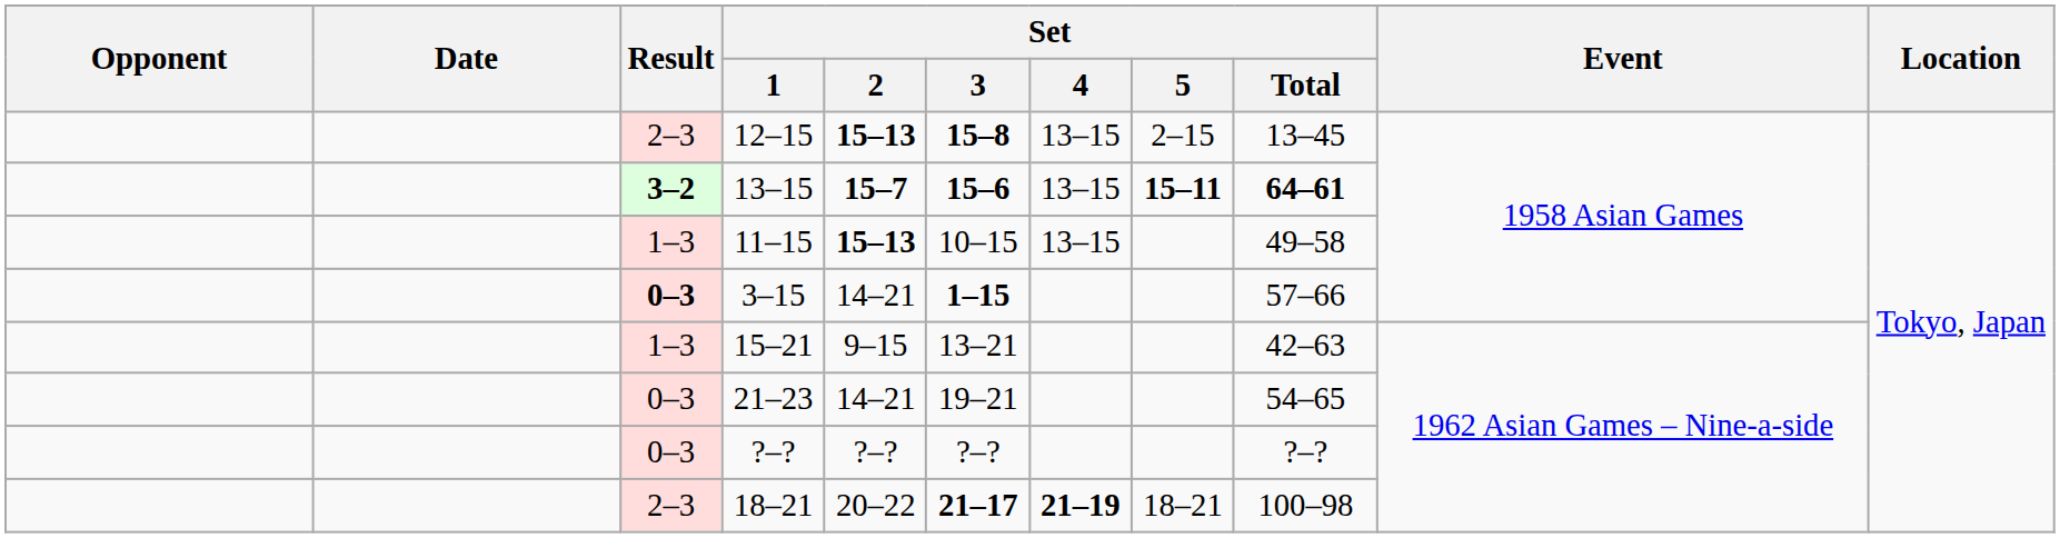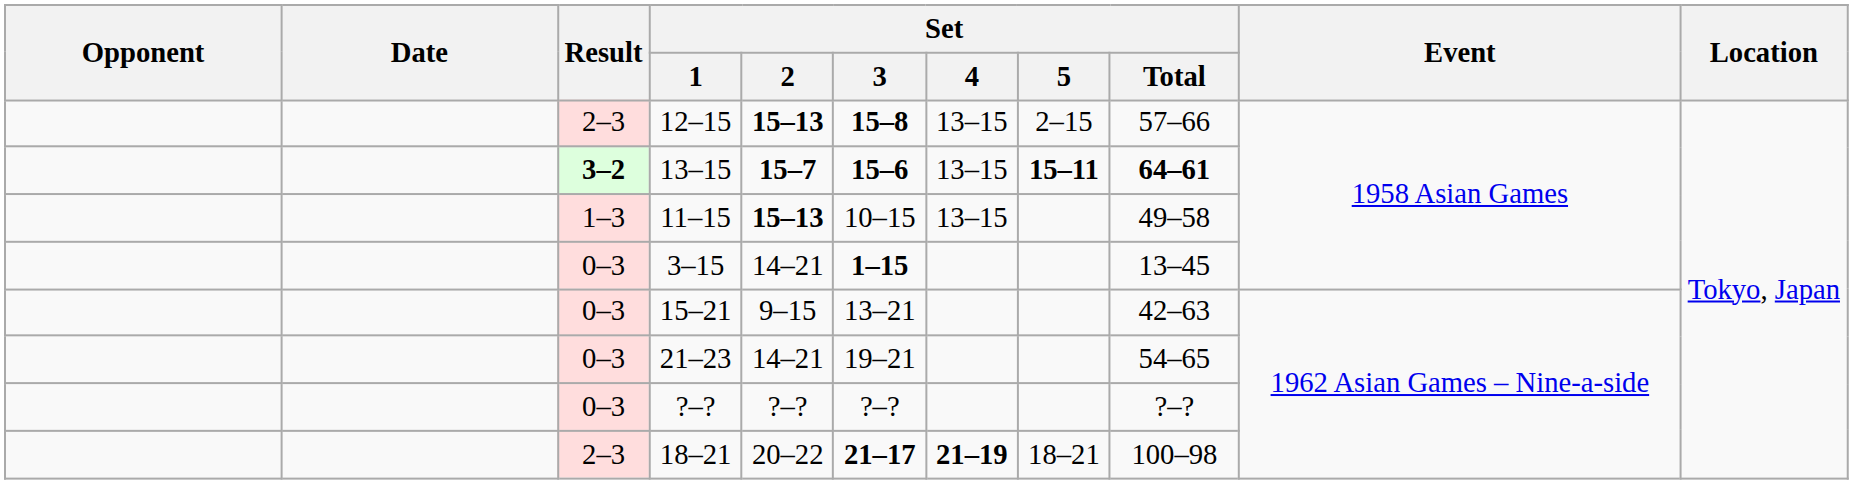12–15 | Set / Total: 13–45 -> 57–66
3–15 | Result: bold -> normal
3–15 | Set / Total: 57–66 -> 13–45
15–21 | Result: 1–3 -> 0–3
